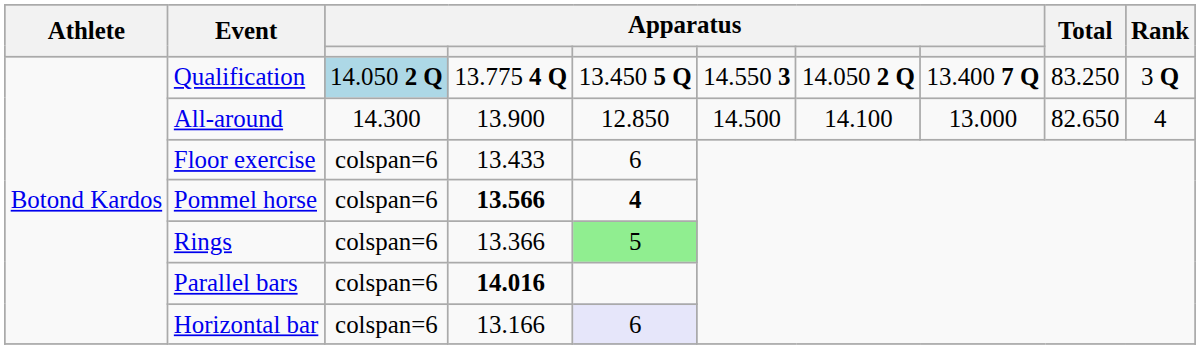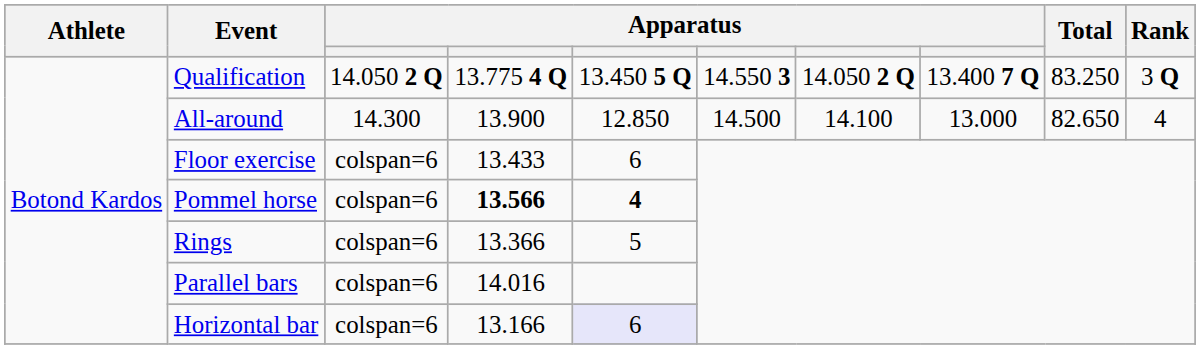Qualification | column 3: lightblue background -> no background
Rings | column 5: lightgreen background -> no background
Parallel bars | column 4: bold -> normal
